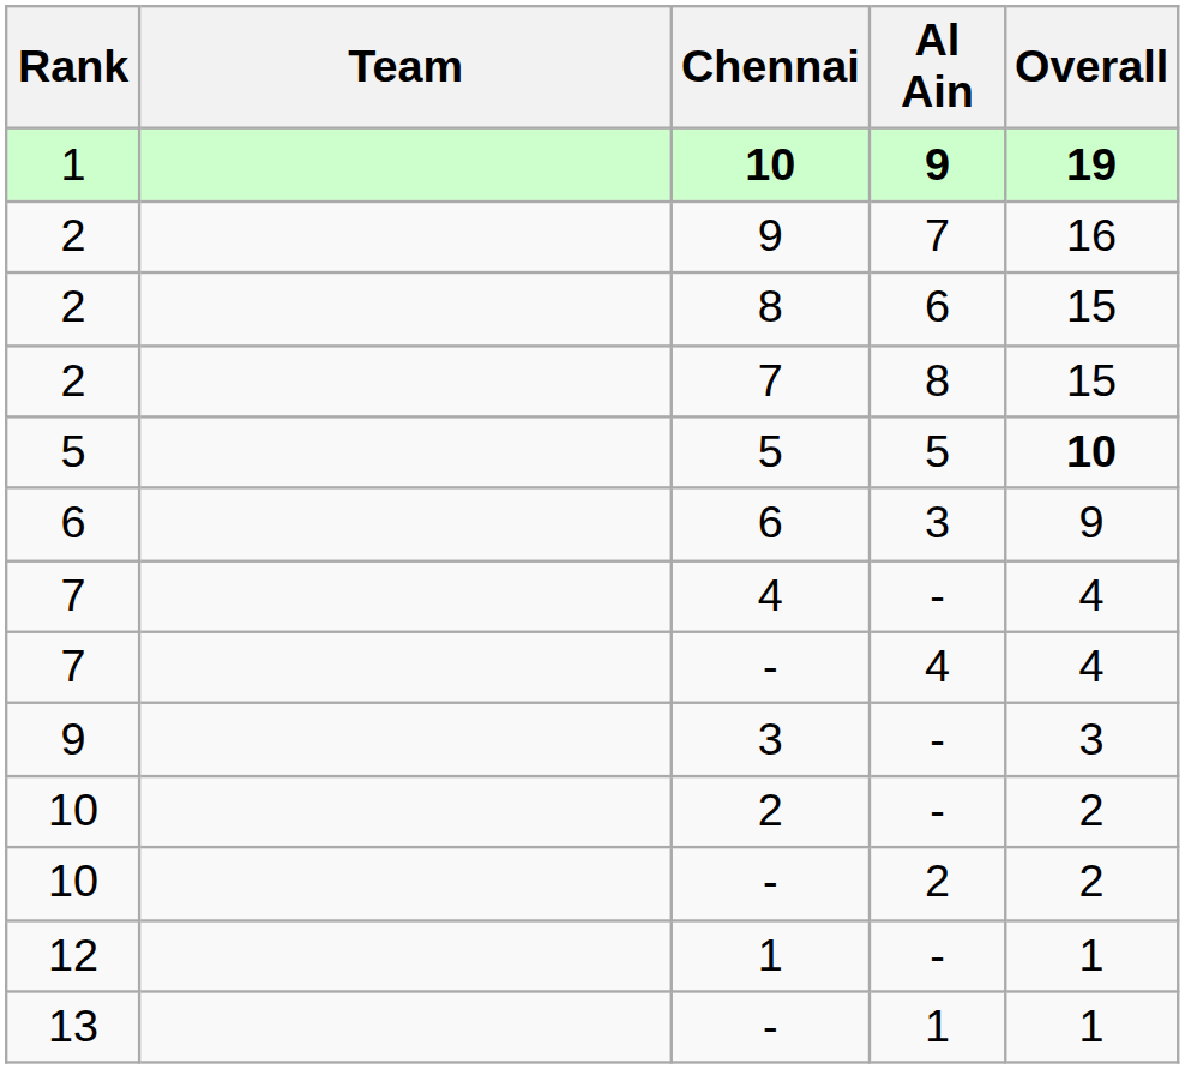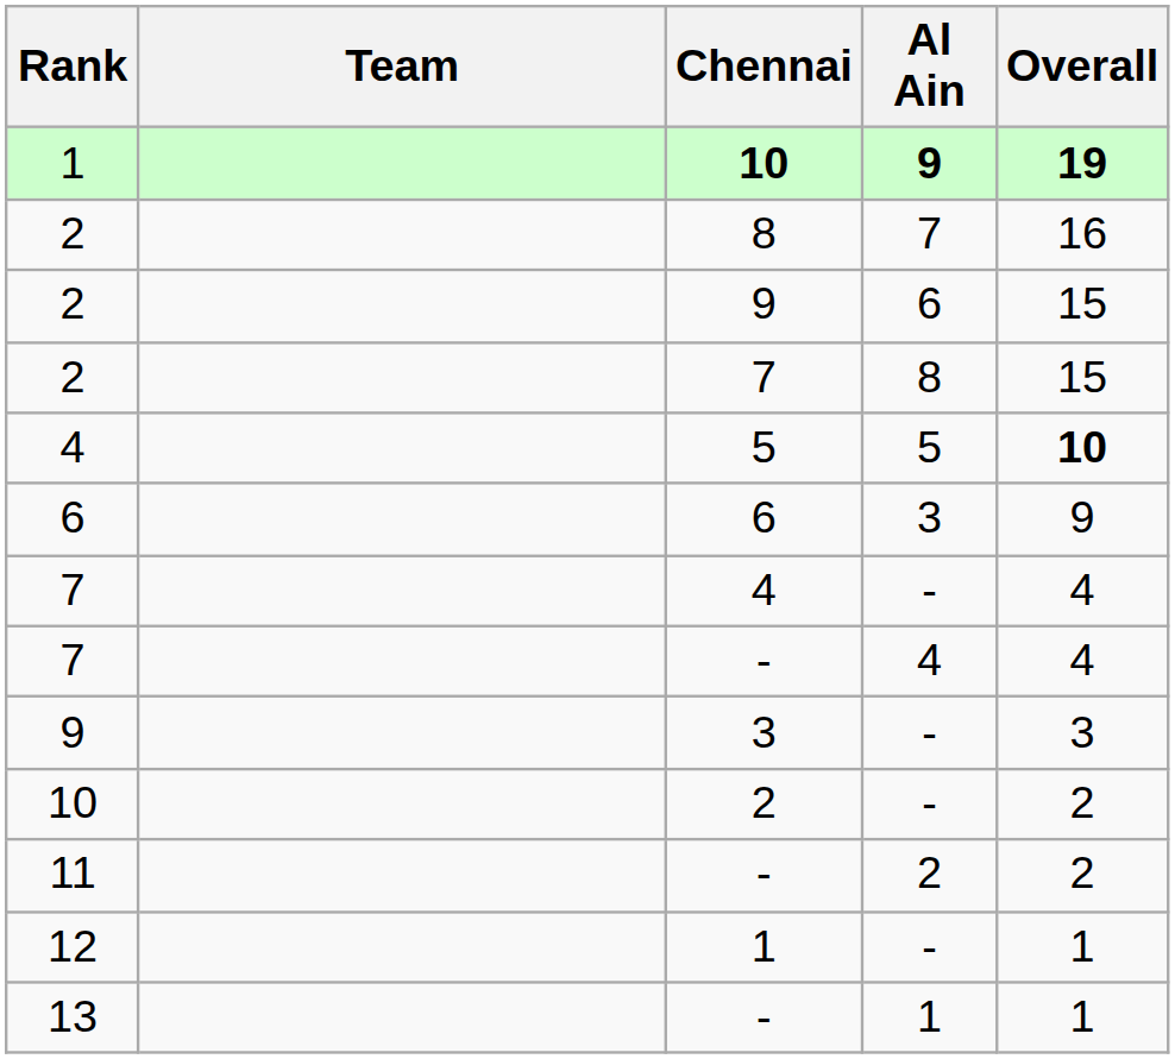row 3 | Chennai: 9 -> 8
row 4 | Chennai: 8 -> 9
row 6 | Rank: 5 -> 4
row 12 | Rank: 10 -> 11
